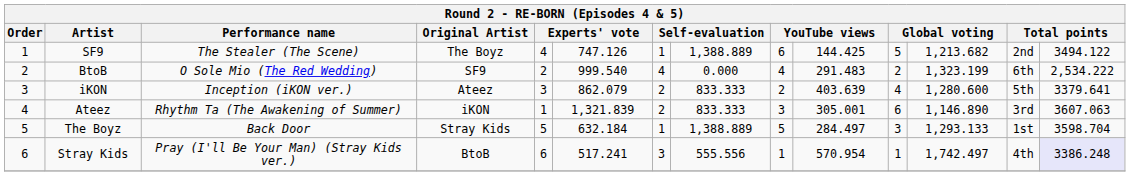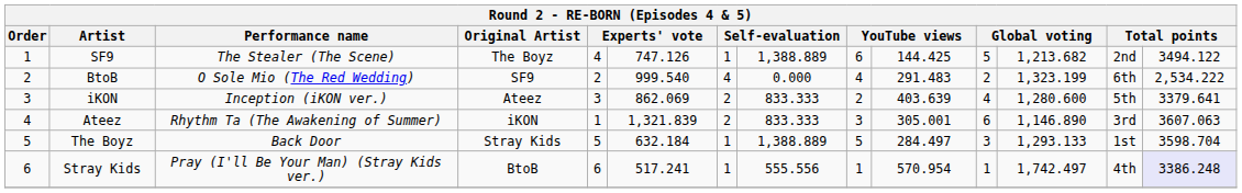row 5 | column 6: 862.079 -> 862.069
row 8 | column 7: 3 -> 1
